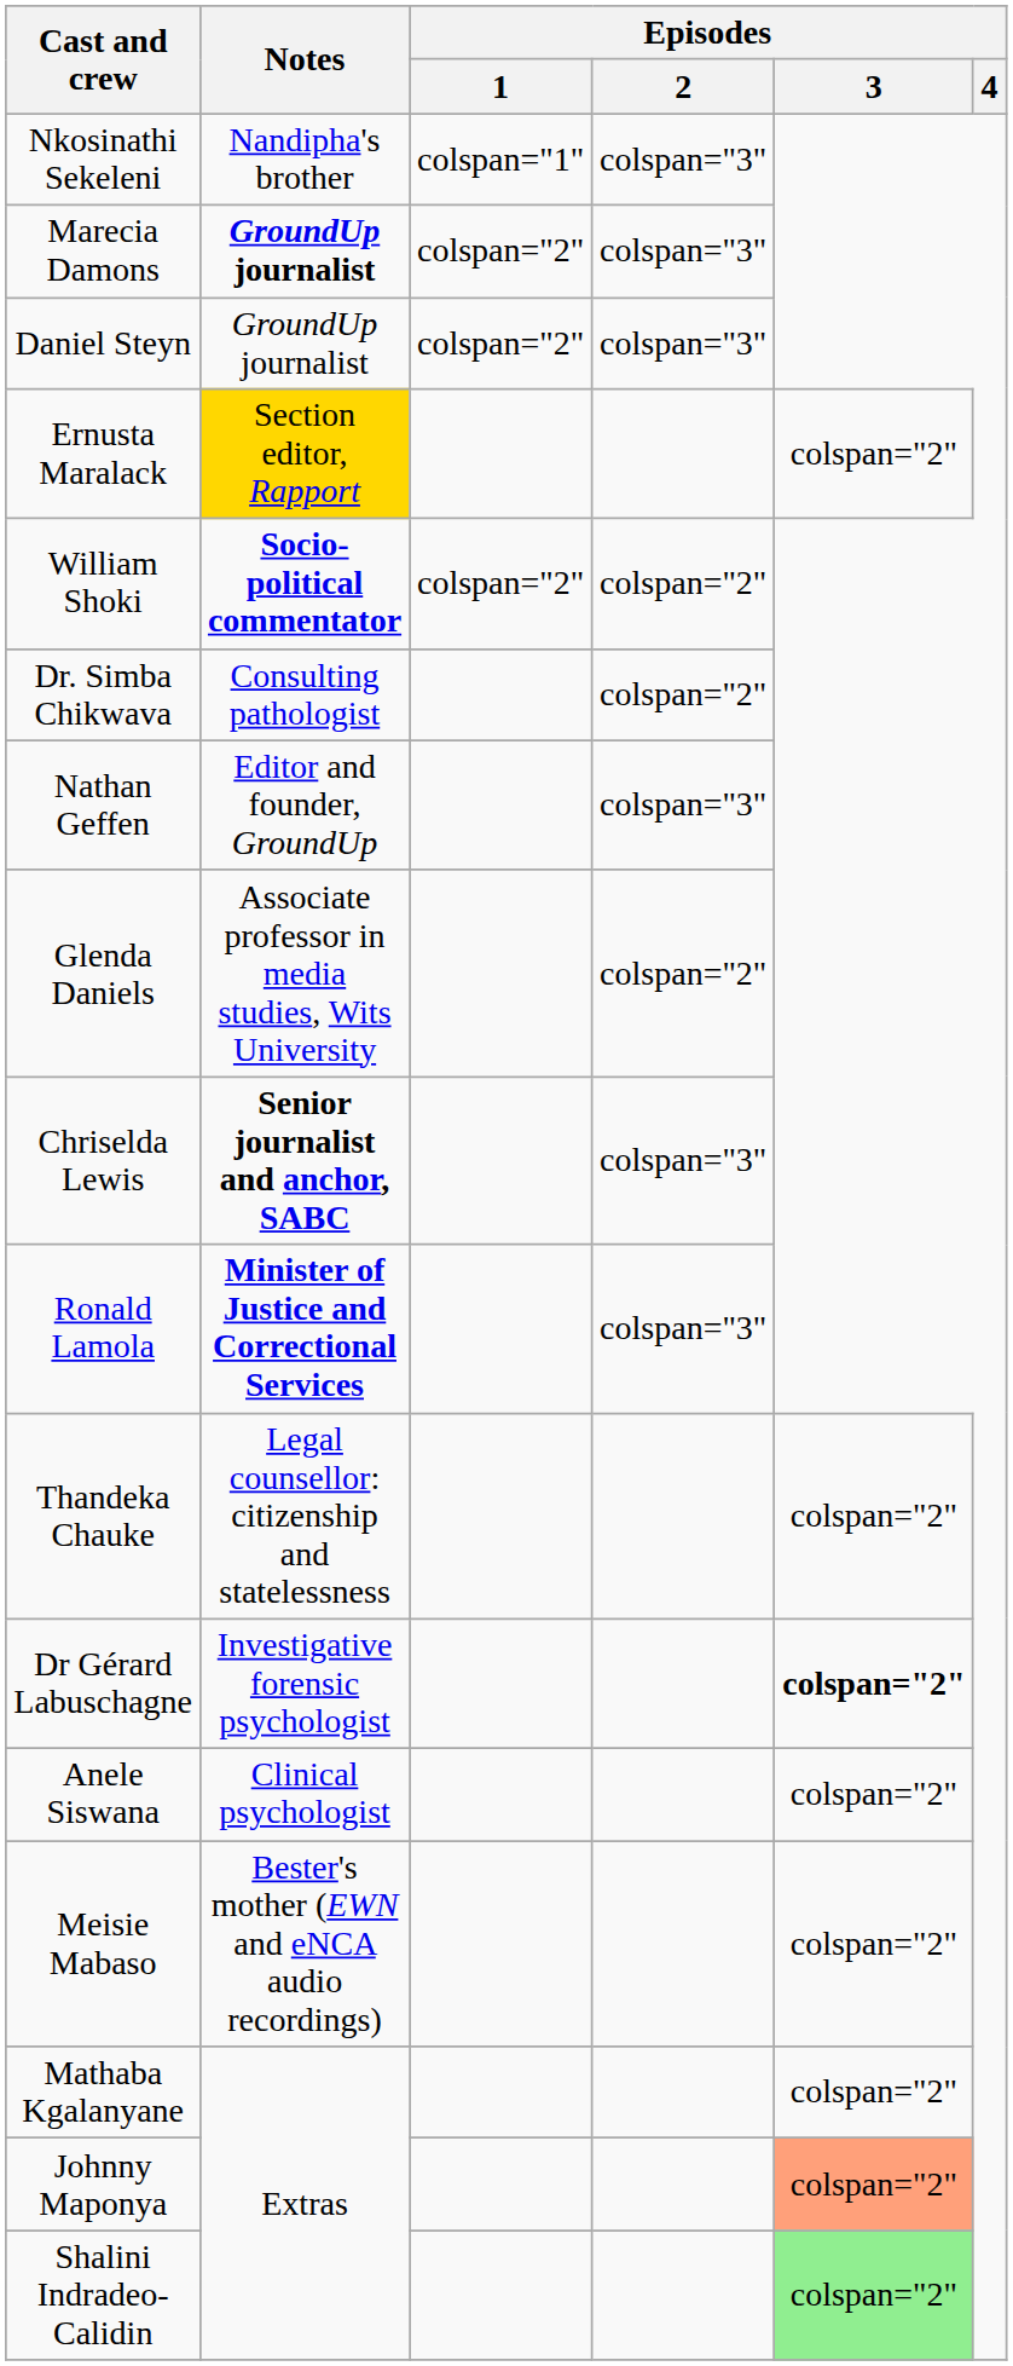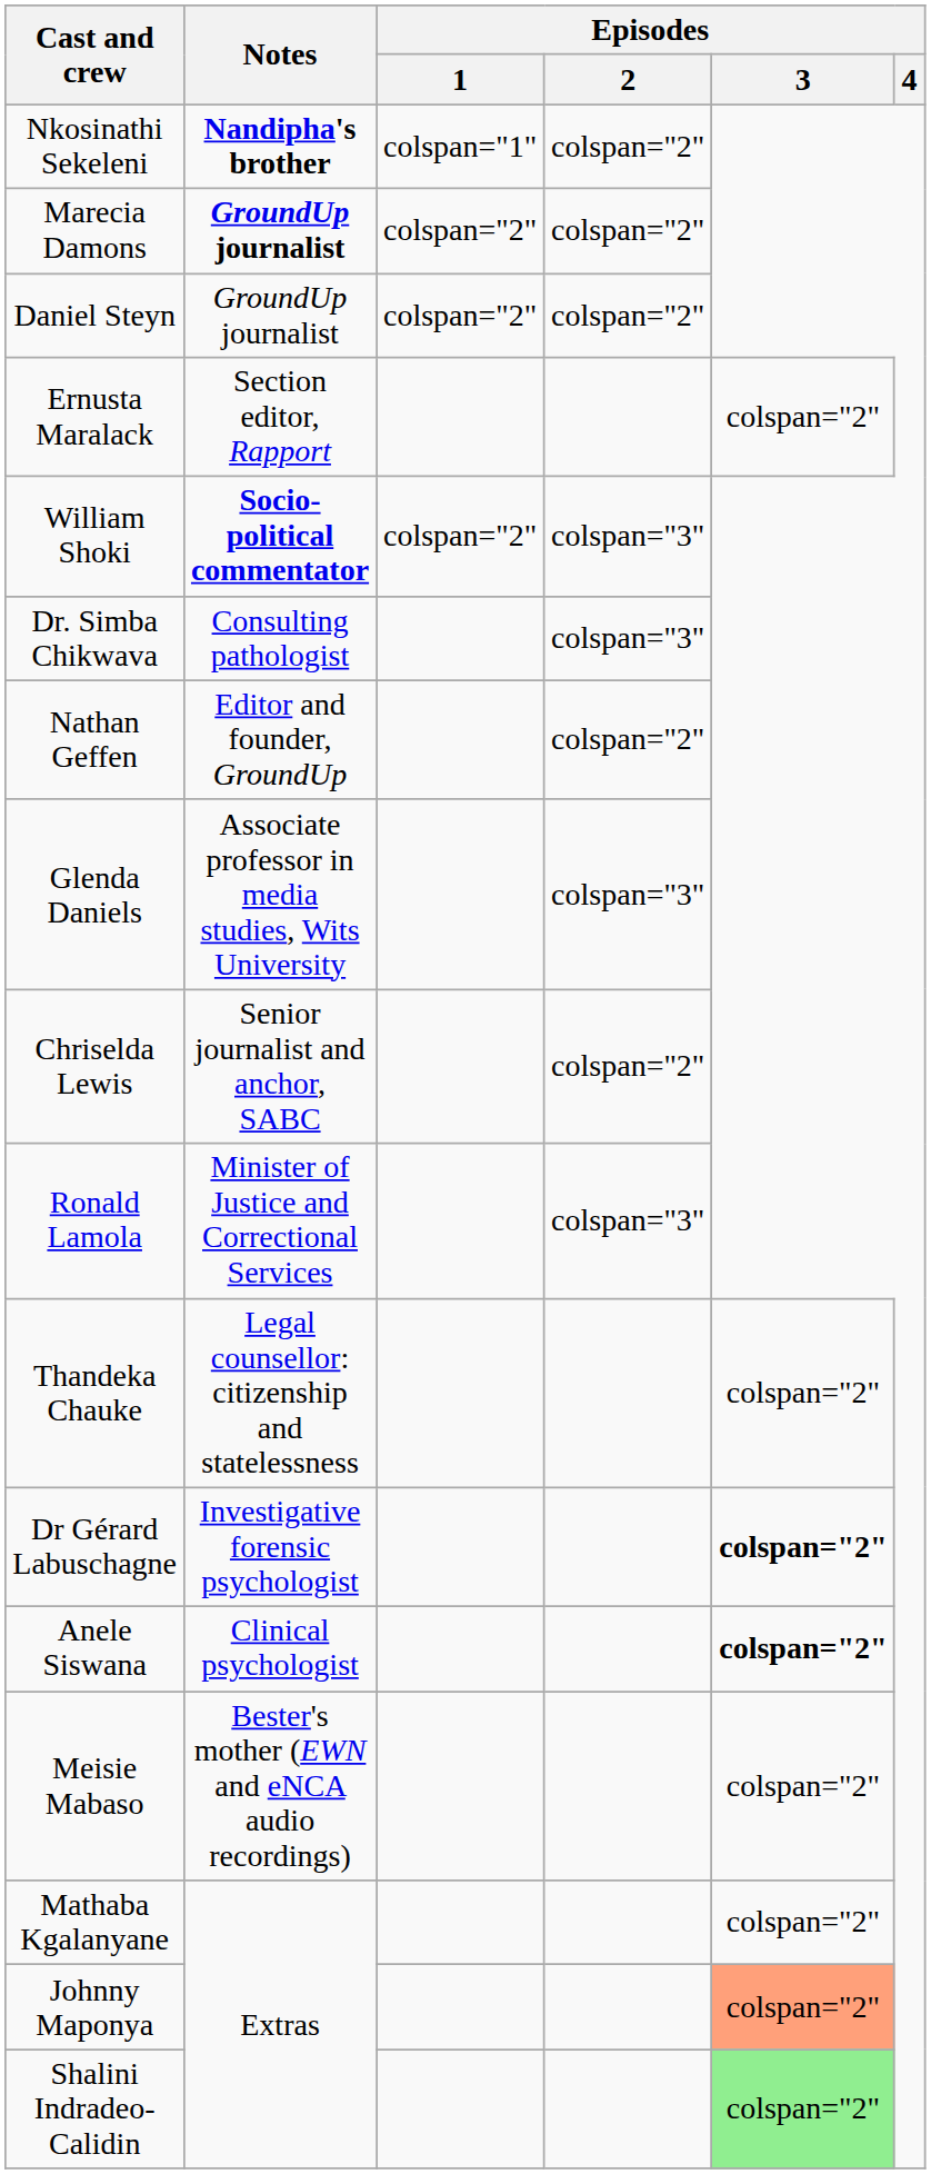Nkosinathi Sekeleni | Notes: normal -> bold
Nkosinathi Sekeleni | Episodes / 2: colspan="3" -> colspan="2"
Marecia Damons | Episodes / 2: colspan="3" -> colspan="2"
Daniel Steyn | Episodes / 2: colspan="3" -> colspan="2"
Ernusta Maralack | Notes: gold background -> no background
William Shoki | Episodes / 2: colspan="2" -> colspan="3"
Dr. Simba Chikwava | Episodes / 2: colspan="2" -> colspan="3"
Nathan Geffen | Episodes / 2: colspan="3" -> colspan="2"
Glenda Daniels | Episodes / 2: colspan="2" -> colspan="3"
Chriselda Lewis | Notes: bold -> normal
Chriselda Lewis | Episodes / 2: colspan="3" -> colspan="2"
Ronald Lamola | Notes: bold -> normal
Anele Siswana | Episodes / 3: normal -> bold
